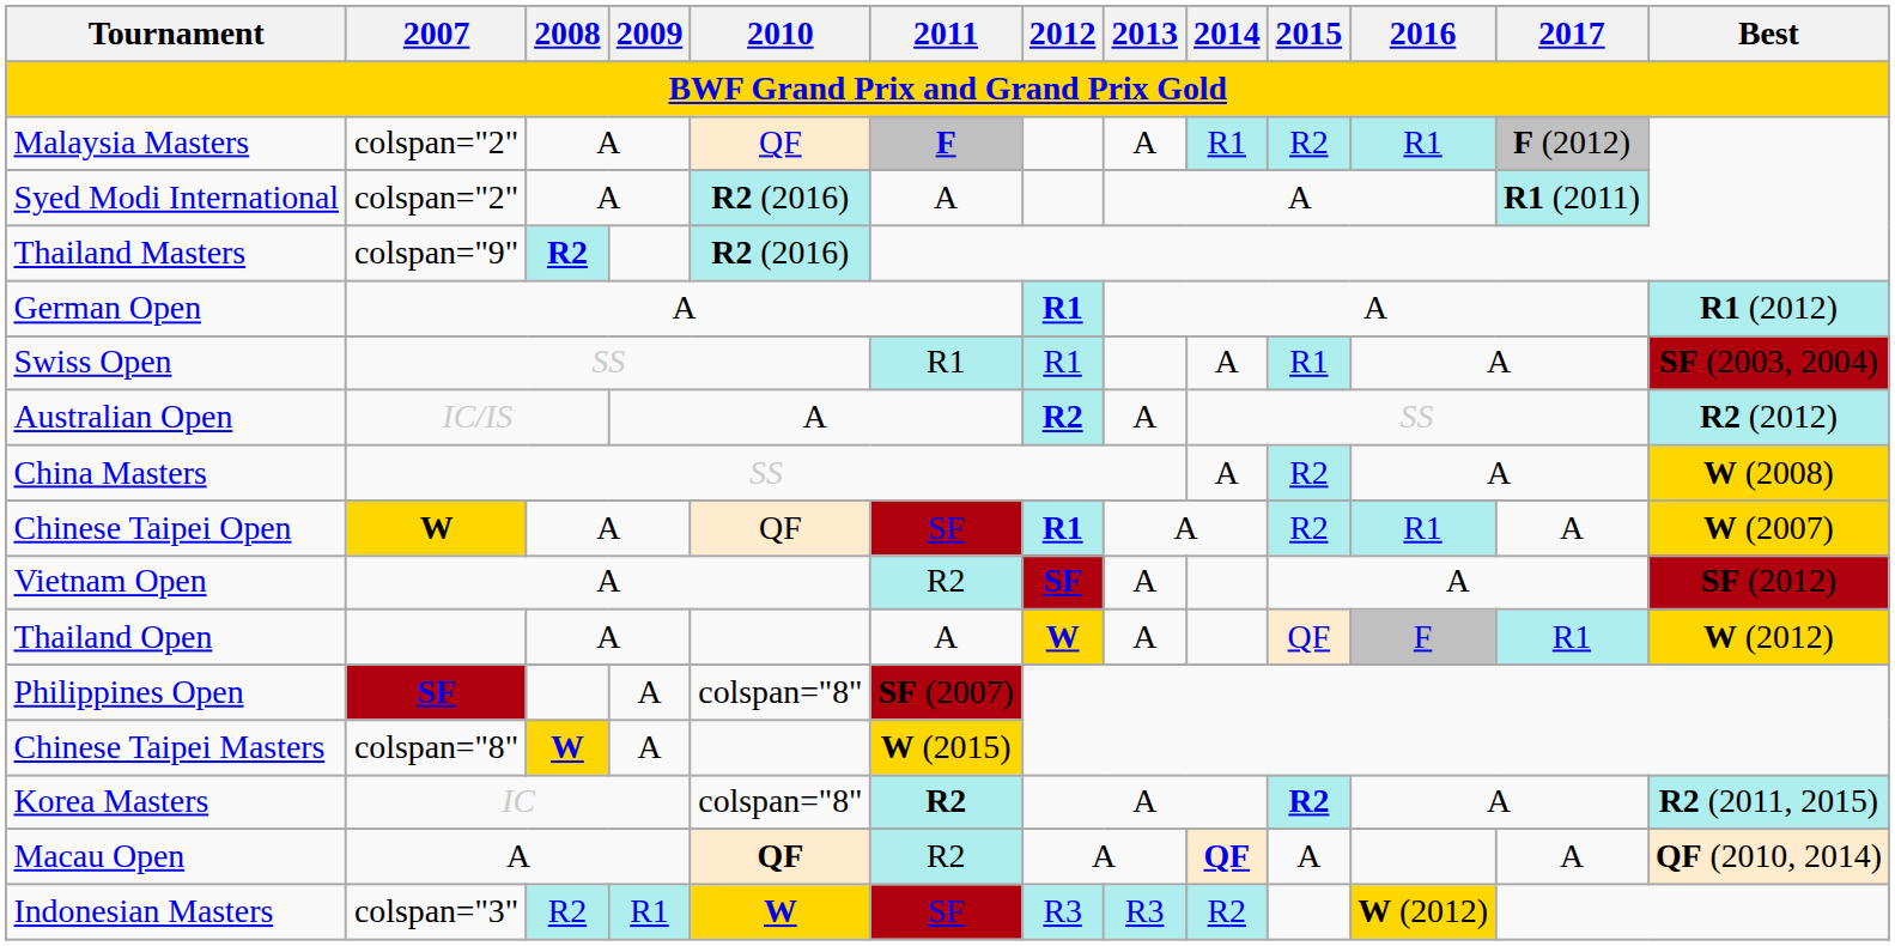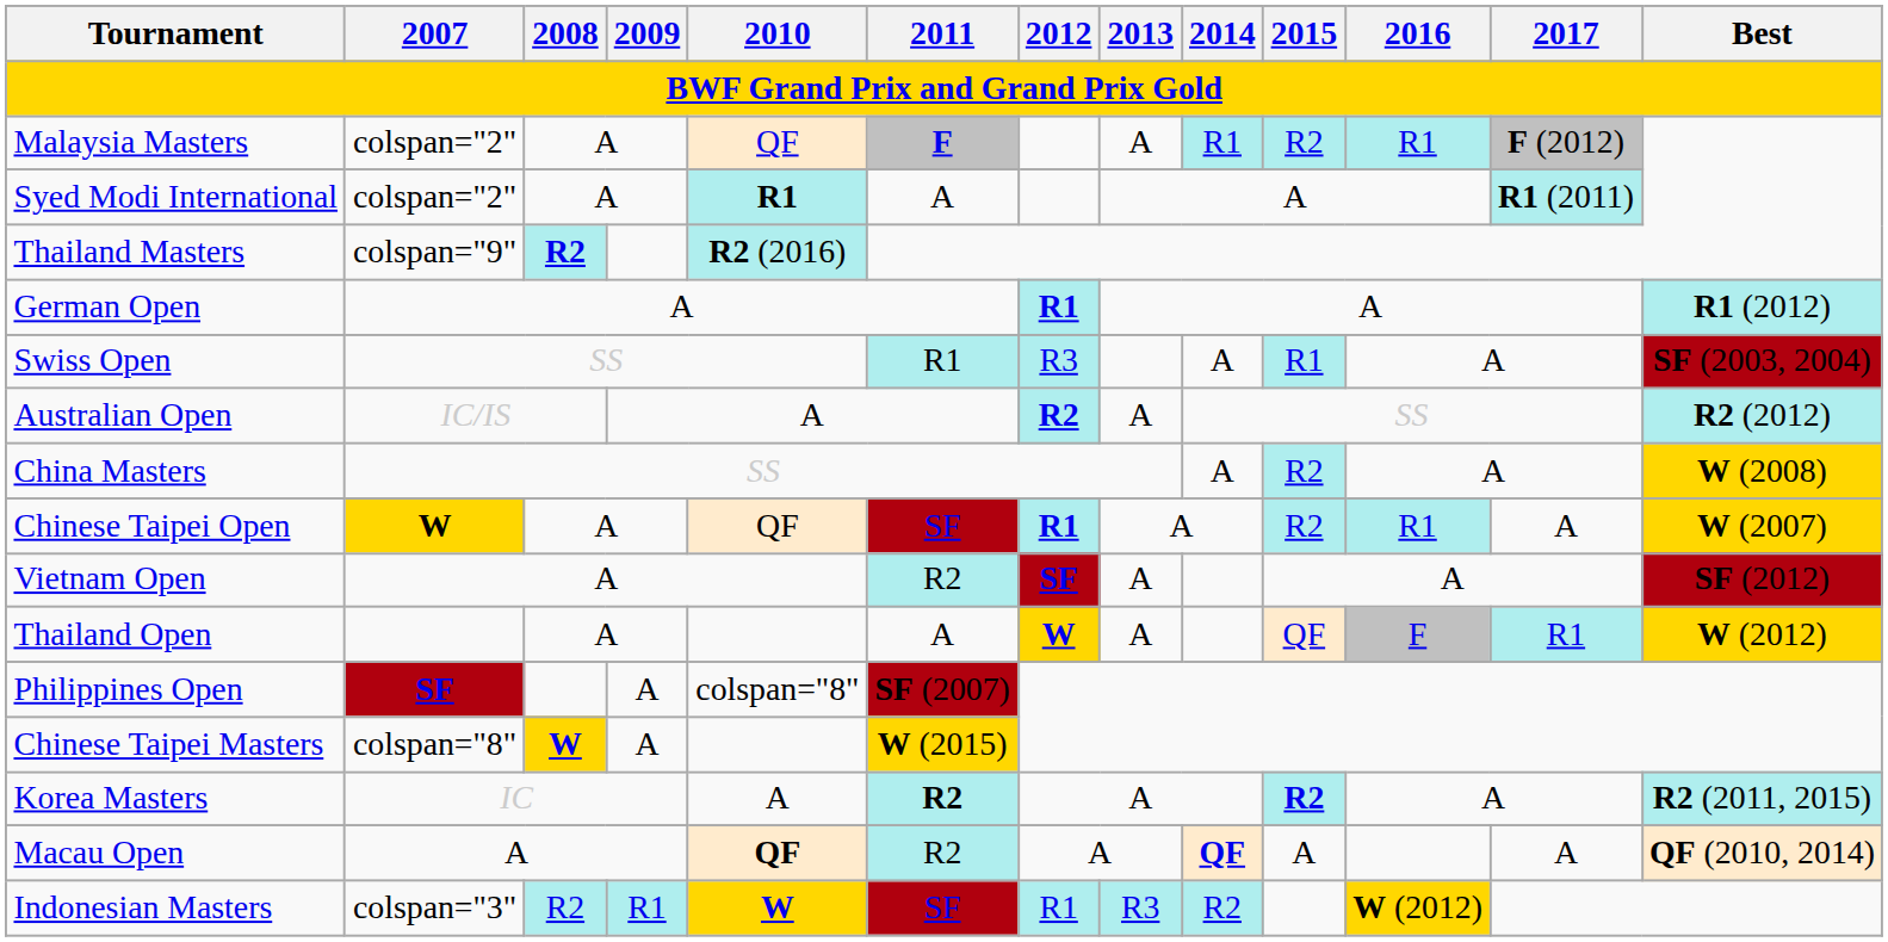Syed Modi International | 2010: R2 (2016) -> R1
Swiss Open | 2012: R1 -> R3
Korea Masters | 2010: colspan="8" -> A
Indonesian Masters | 2012: R3 -> R1
